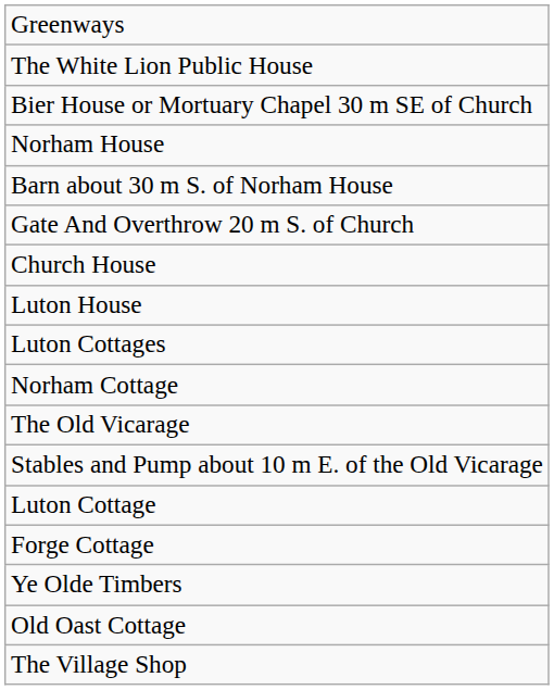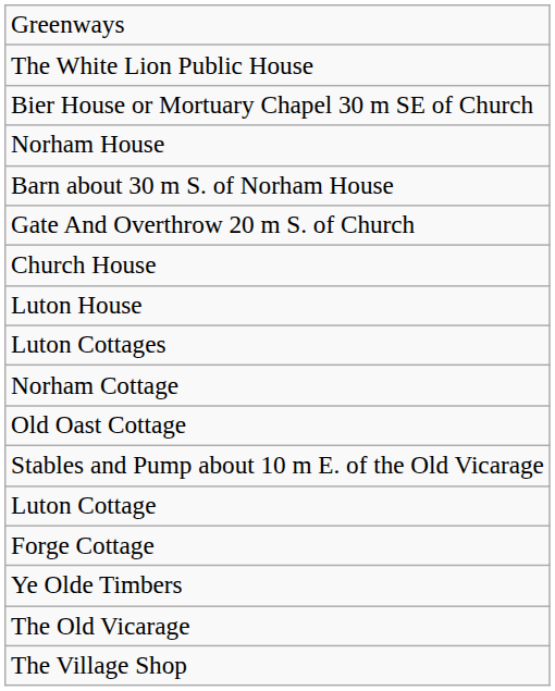row 11 | column 1: The Old Vicarage -> Old Oast Cottage
row 16 | column 1: Old Oast Cottage -> The Old Vicarage
